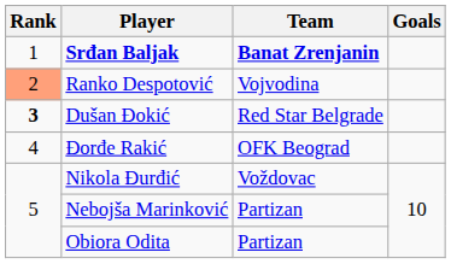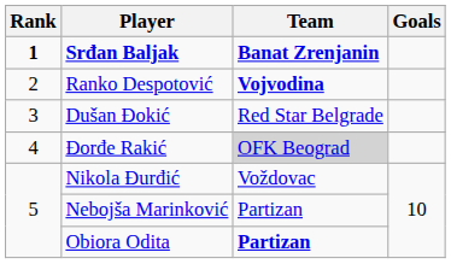Srđan Baljak | Rank: normal -> bold
Ranko Despotović | Rank: lightsalmon background -> no background
Ranko Despotović | Team: normal -> bold
Dušan Đokić | Rank: bold -> normal
Đorđe Rakić | Team: no background -> lightgrey background
Obiora Odita | Team: normal -> bold
